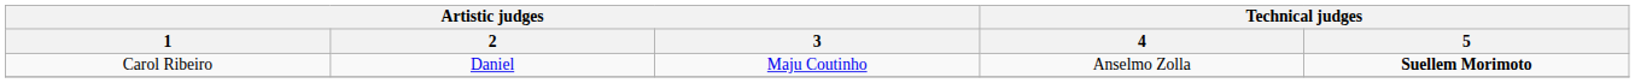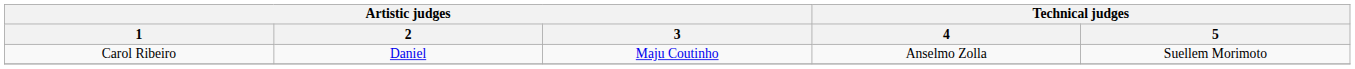Carol Ribeiro | Technical judges / 5: bold -> normal
